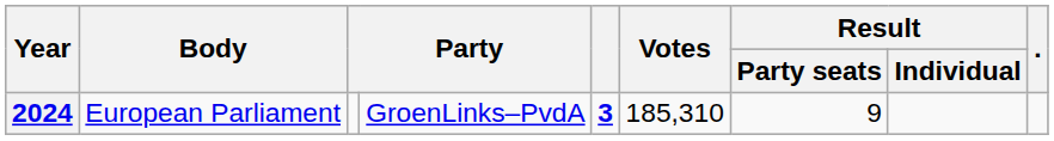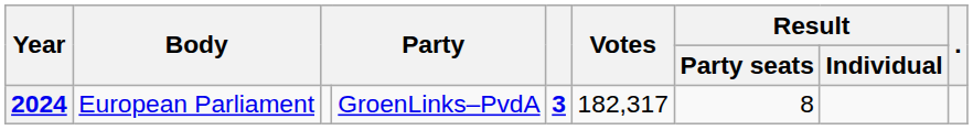2024 | Votes: 185,310 -> 182,317
2024 | Result / Party seats: 9 -> 8
